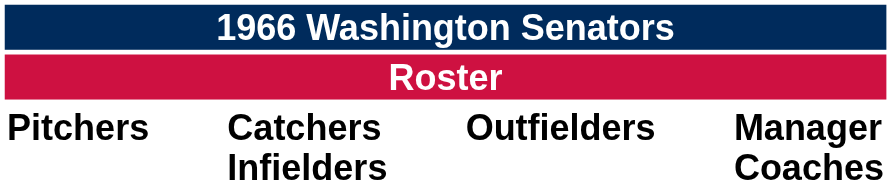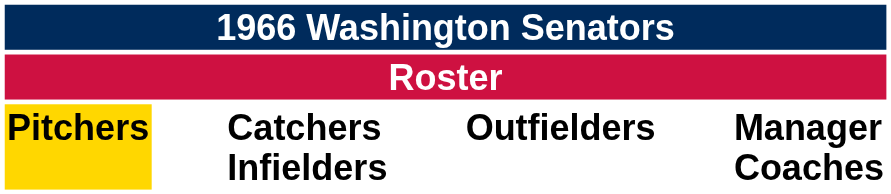Pitchers | column 1: no background -> gold background
